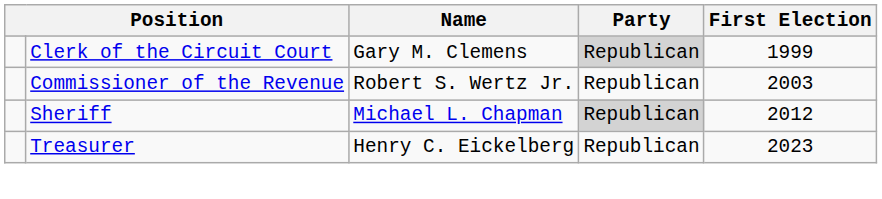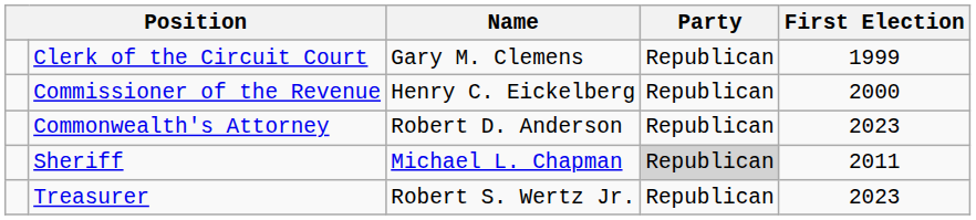Clerk of the Circuit Court | Party: lightgrey background -> no background
Commissioner of the Revenue | Name: Robert S. Wertz Jr. -> Henry C. Eickelberg
Commissioner of the Revenue | First Election: 2003 -> 2000
+ row: Commonwealth's Attorney | Robert D. Anderson | Republican | 2023
Sheriff | First Election: 2012 -> 2011
Treasurer | Name: Henry C. Eickelberg -> Robert S. Wertz Jr.
